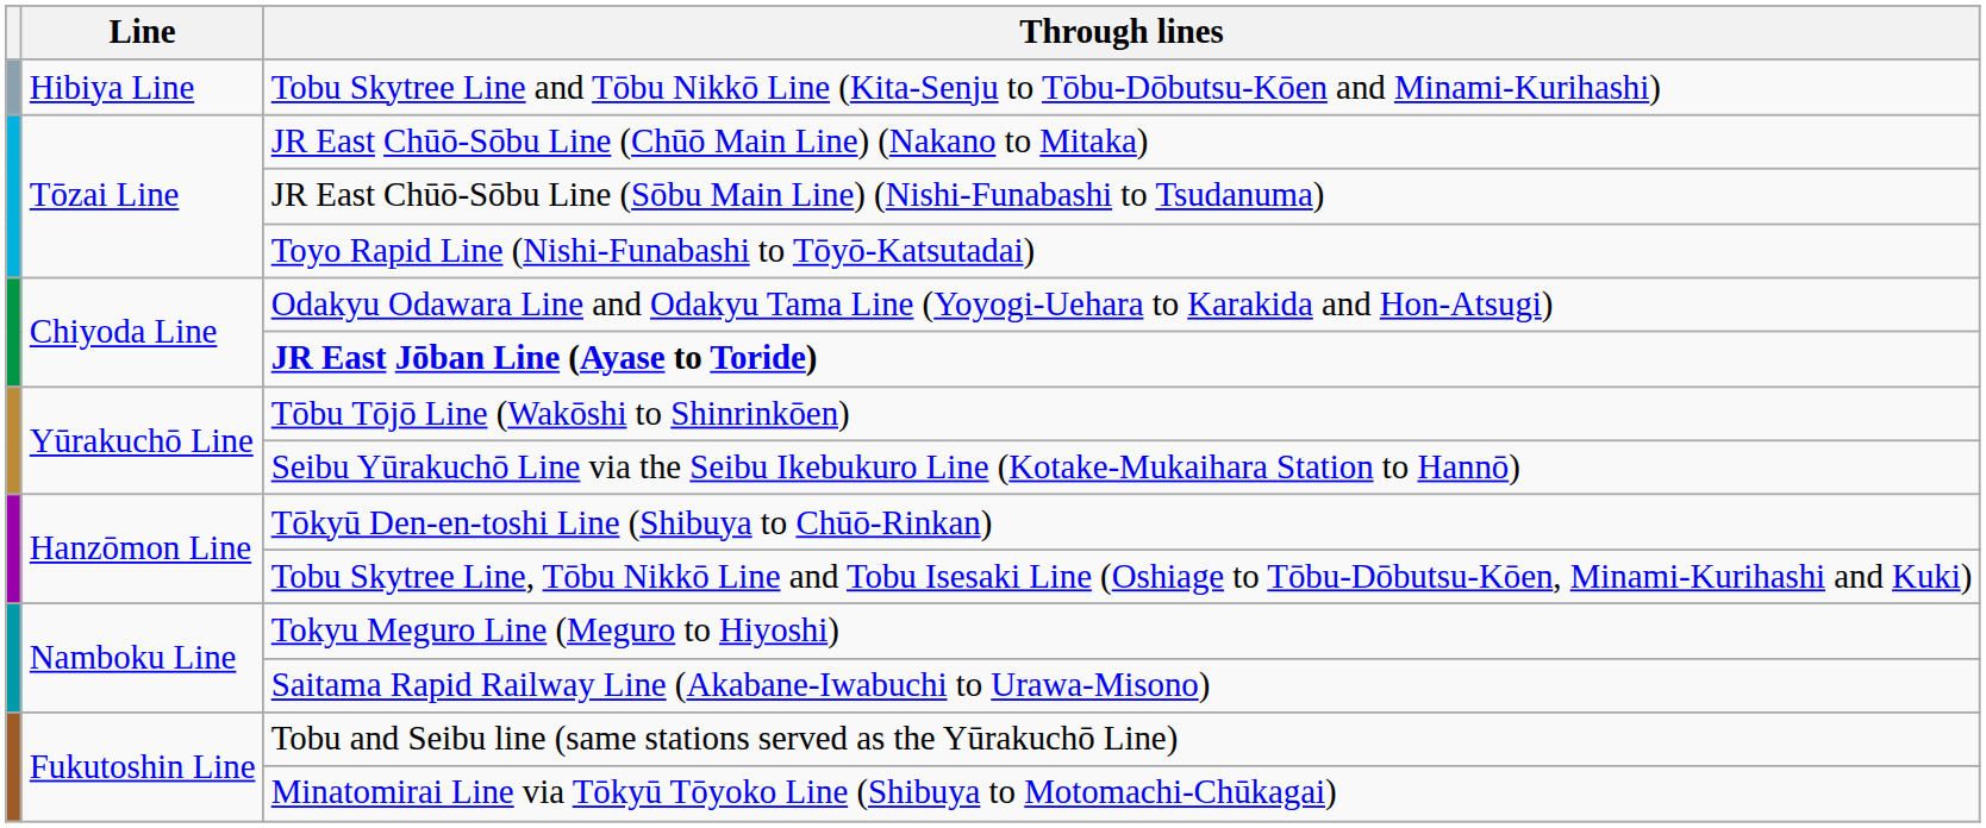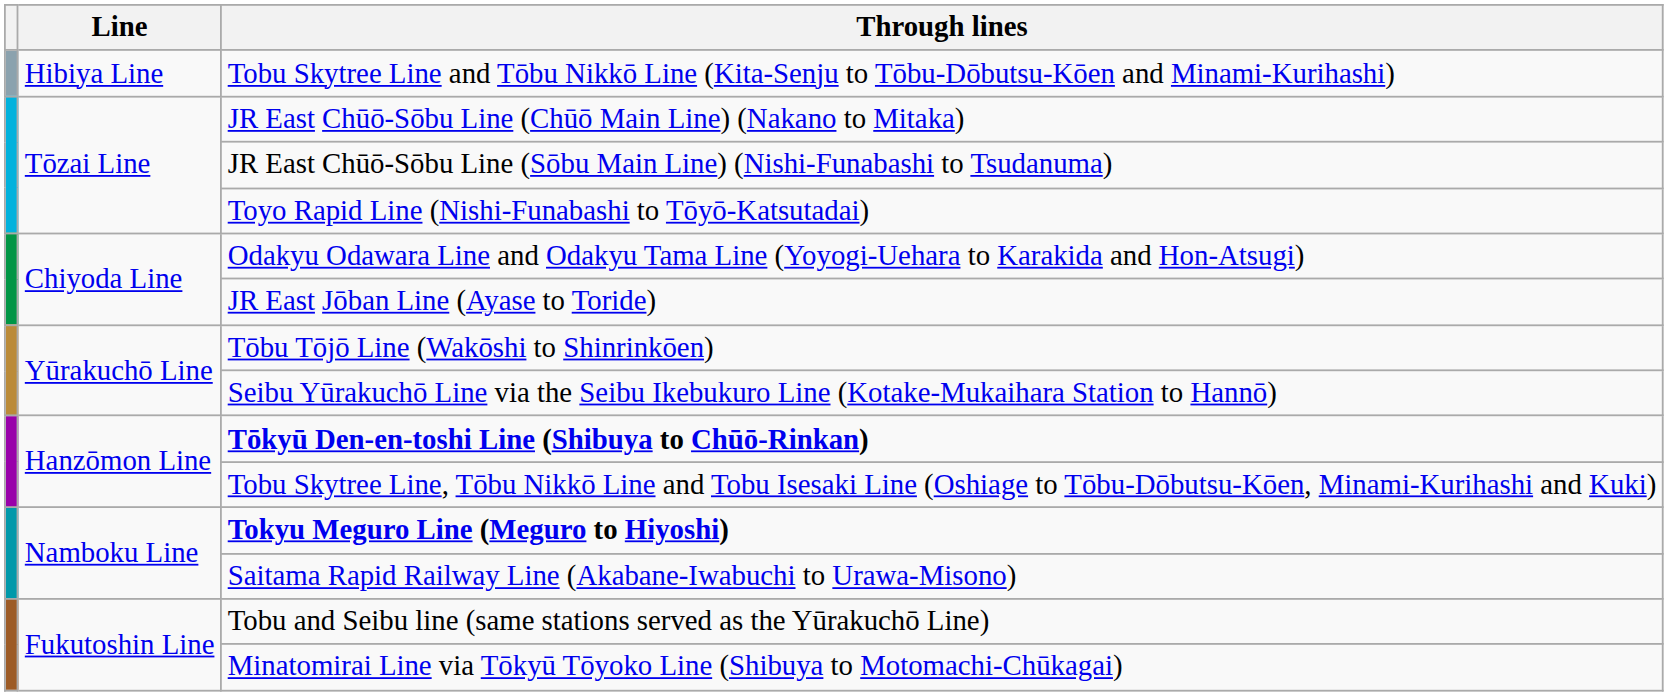JR East Jōban Line (Ayase to Toride) | Through lines: bold -> normal
Tōkyū Den-en-toshi Line (Shibuya to Chūō-Rinkan) | Through lines: normal -> bold
Tokyu Meguro Line (Meguro to Hiyoshi) | Through lines: normal -> bold
